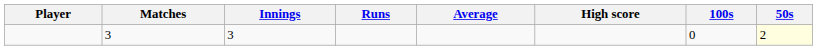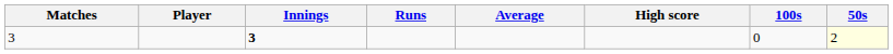columns swapped: Player <-> Matches
row 2 | Innings: normal -> bold
